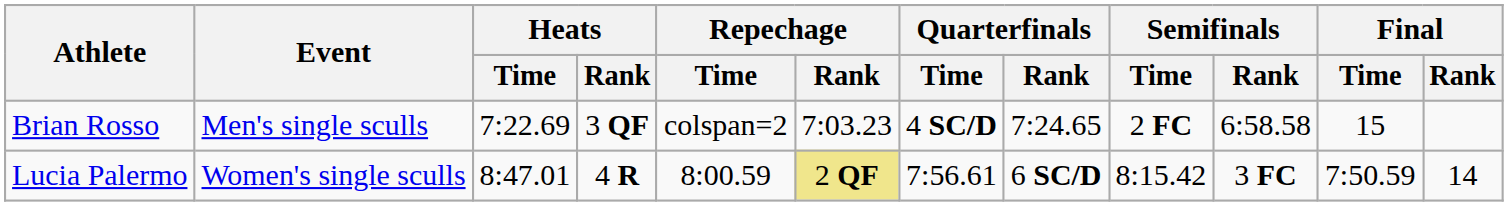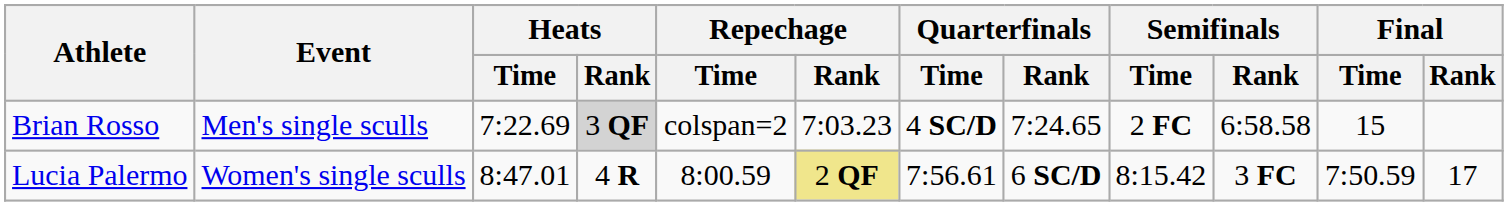Brian Rosso | Heats / Rank: no background -> lightgrey background
Lucia Palermo | Final / Rank: 14 -> 17
